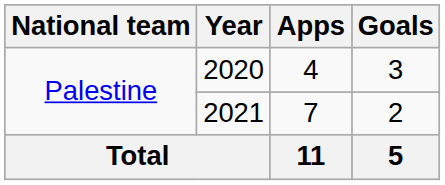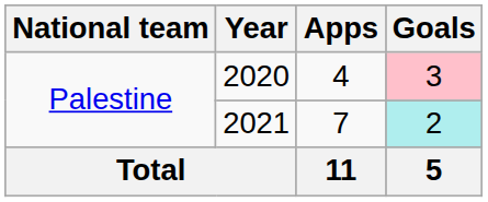2020 | Goals: no background -> pink background
2021 | Goals: no background -> paleturquoise background
